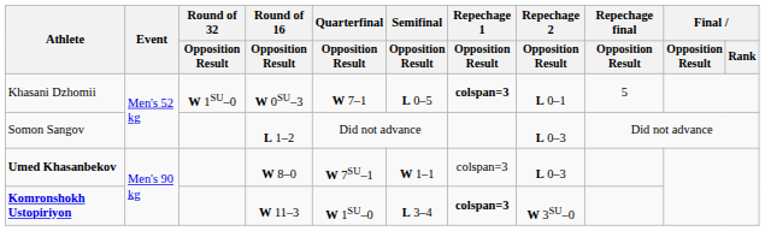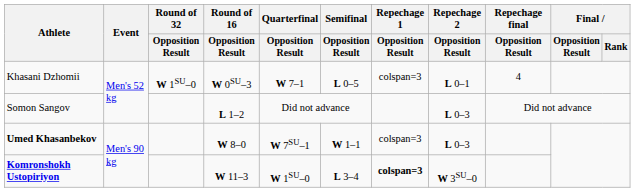Khasani Dzhomii | Repechage 1 / Opposition Result: bold -> normal
Khasani Dzhomii | Repechage final / Opposition Result: 5 -> 4
